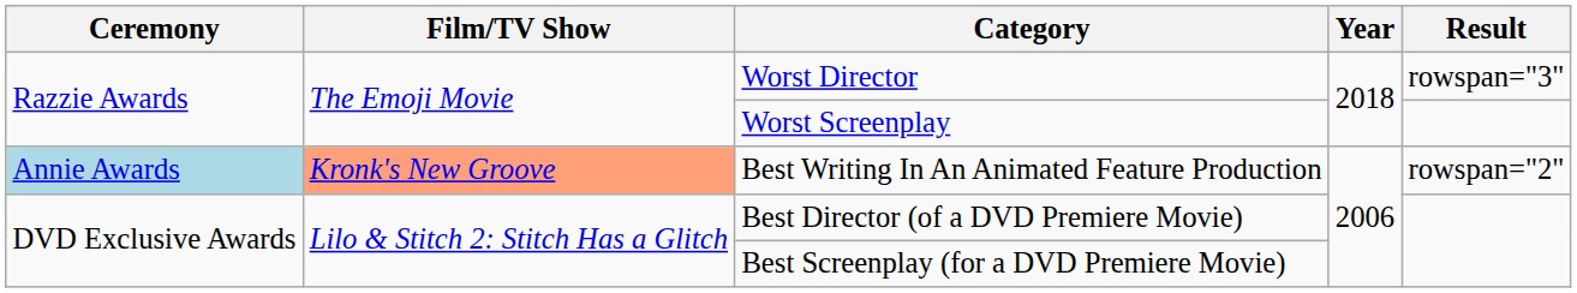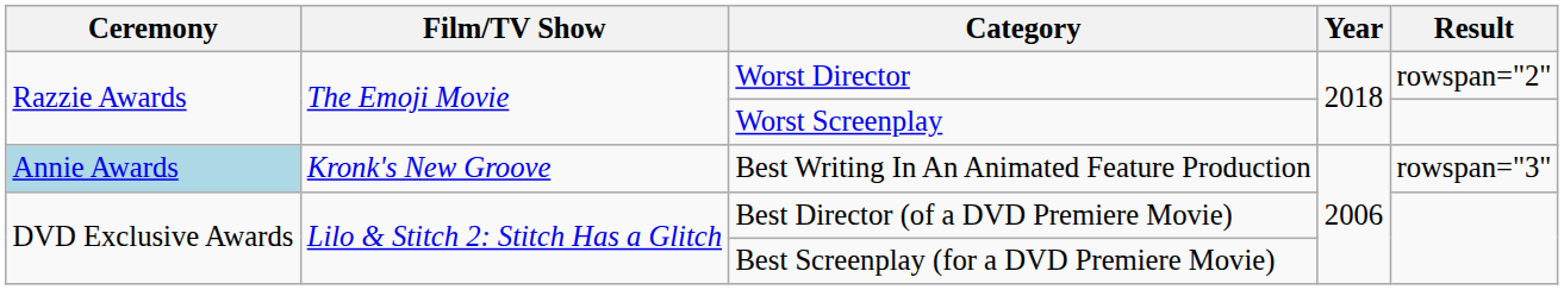Worst Director | Result: rowspan="3" -> rowspan="2"
Best Writing In An Animated Feature Production | Film/TV Show: lightsalmon background -> no background
Best Writing In An Animated Feature Production | Result: rowspan="2" -> rowspan="3"
